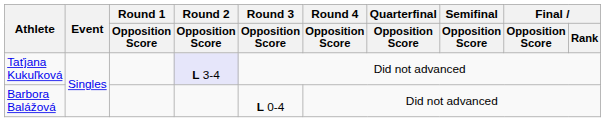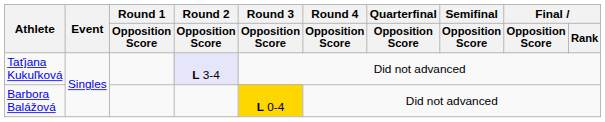Barbora Balážová | Round 3 / Opposition Score: no background -> gold background
